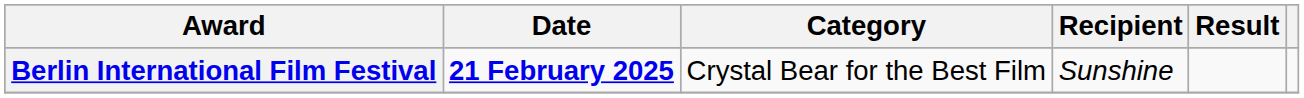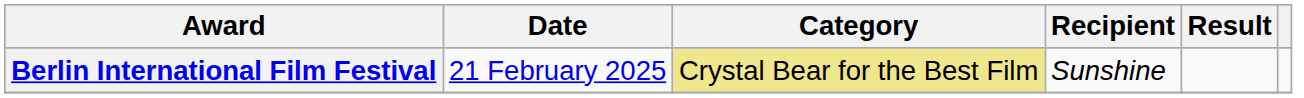Berlin International Film Festival | Date: bold -> normal
Berlin International Film Festival | Category: no background -> khaki background
